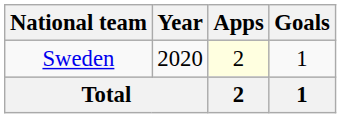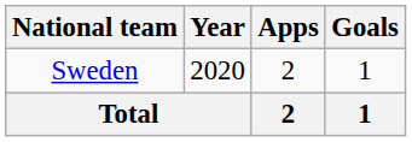Sweden | Apps: lightyellow background -> no background
